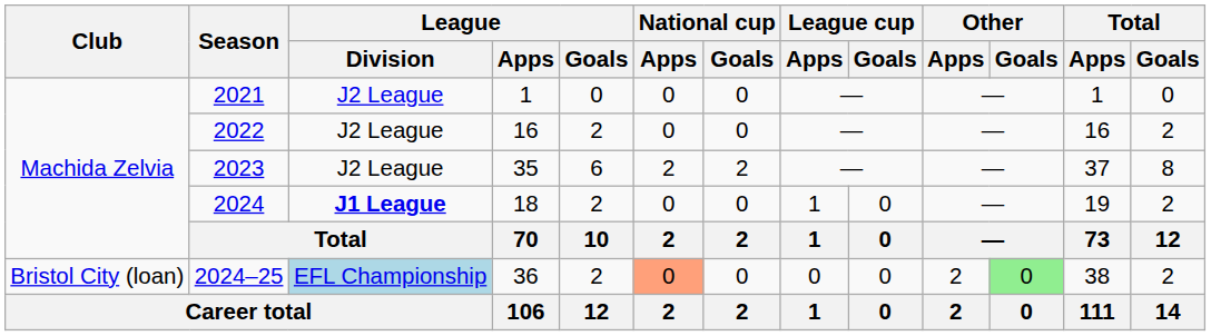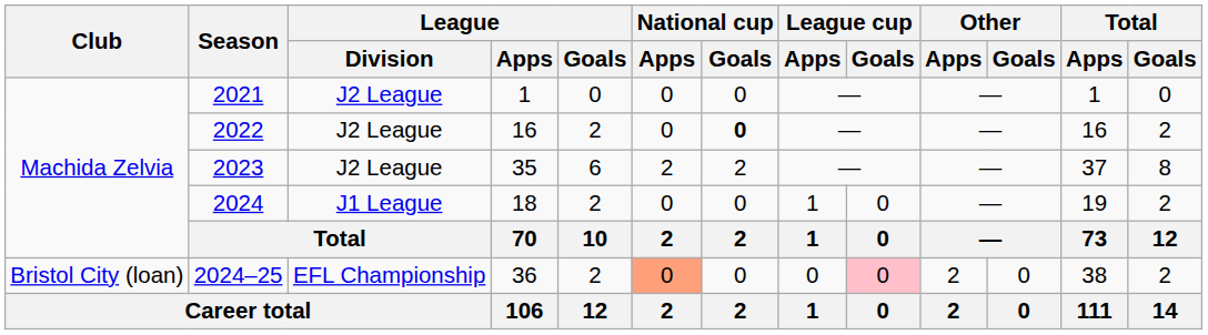2022 | National cup / Goals: normal -> bold
2024 | League / Division: bold -> normal
2024–25 | League / Division: lightblue background -> no background
2024–25 | League cup / Goals: no background -> pink background
2024–25 | Other / Goals: lightgreen background -> no background
